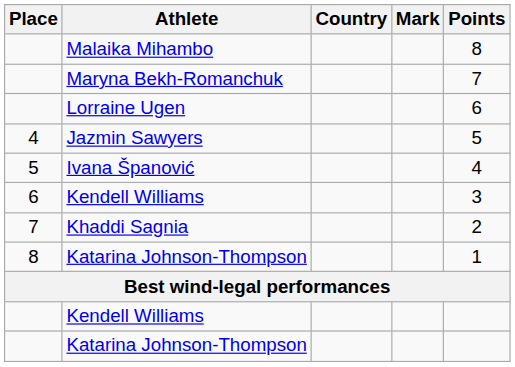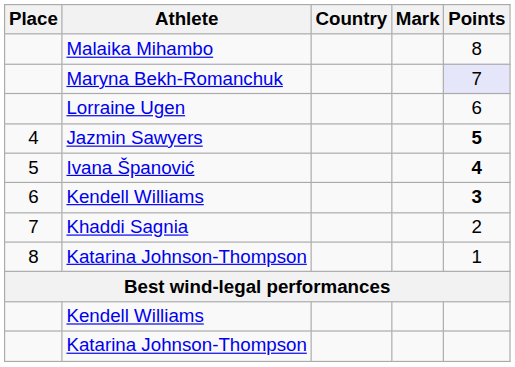Maryna Bekh-Romanchuk | Points: no background -> lavender background
Jazmin Sawyers | Points: normal -> bold
Ivana Španović | Points: normal -> bold
6 / Kendell Williams | Points: normal -> bold
